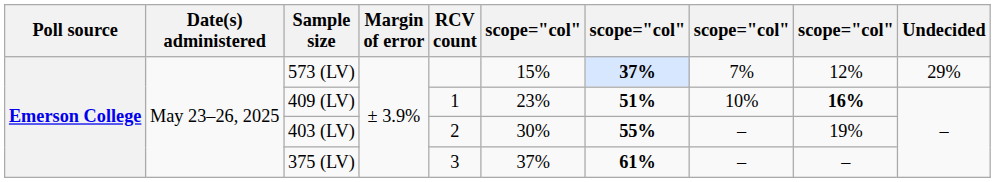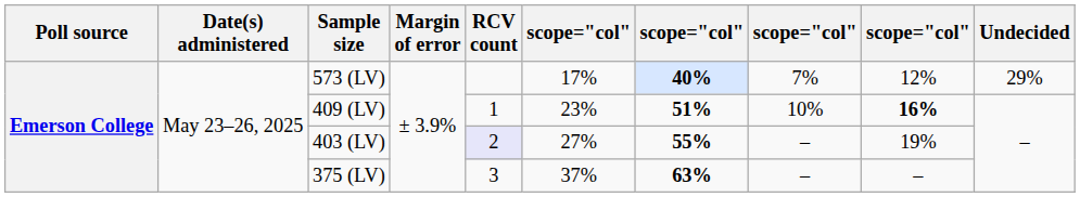573 (LV) | column 6: 15% -> 17%
573 (LV) | column 7: 37% -> 40%
403 (LV) | RCV count: no background -> lavender background
403 (LV) | column 6: 30% -> 27%
375 (LV) | column 7: 61% -> 63%
